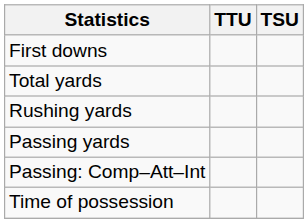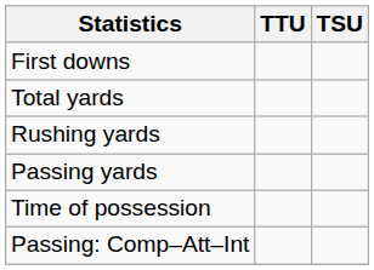rows swapped: Passing: Comp–Att–Int <-> Time of possession
